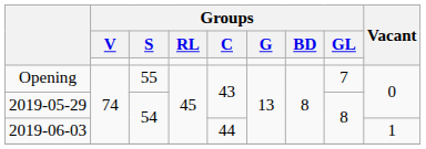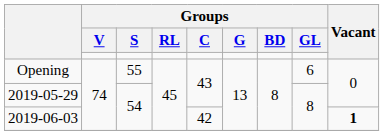Opening | Groups / GL: 7 -> 6
2019-06-03 | Groups / C: 44 -> 42
2019-06-03 | Vacant: normal -> bold
